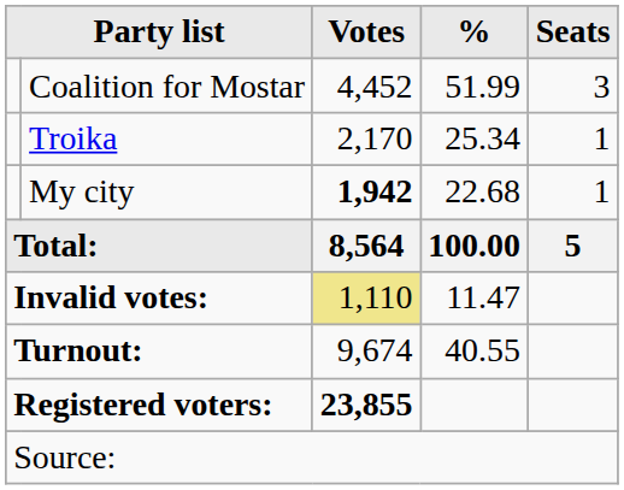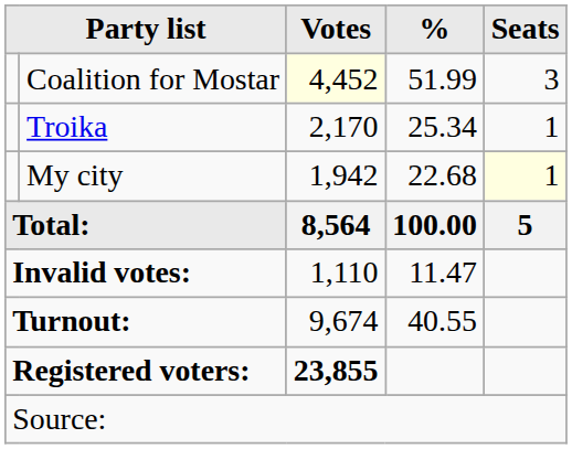Coalition for Mostar | Votes: no background -> lightyellow background
My city | Votes: bold -> normal
My city | Seats: no background -> lightyellow background
Invalid votes: | Votes: khaki background -> no background
